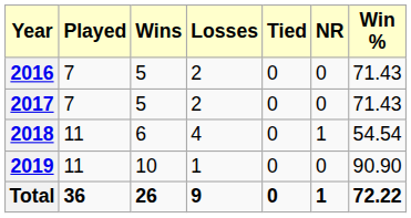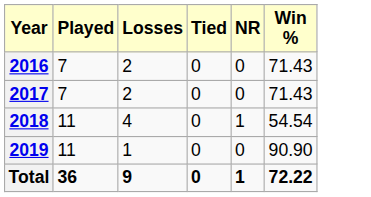- column: Wins | 5 | 5 | 6 | 10 | 26
